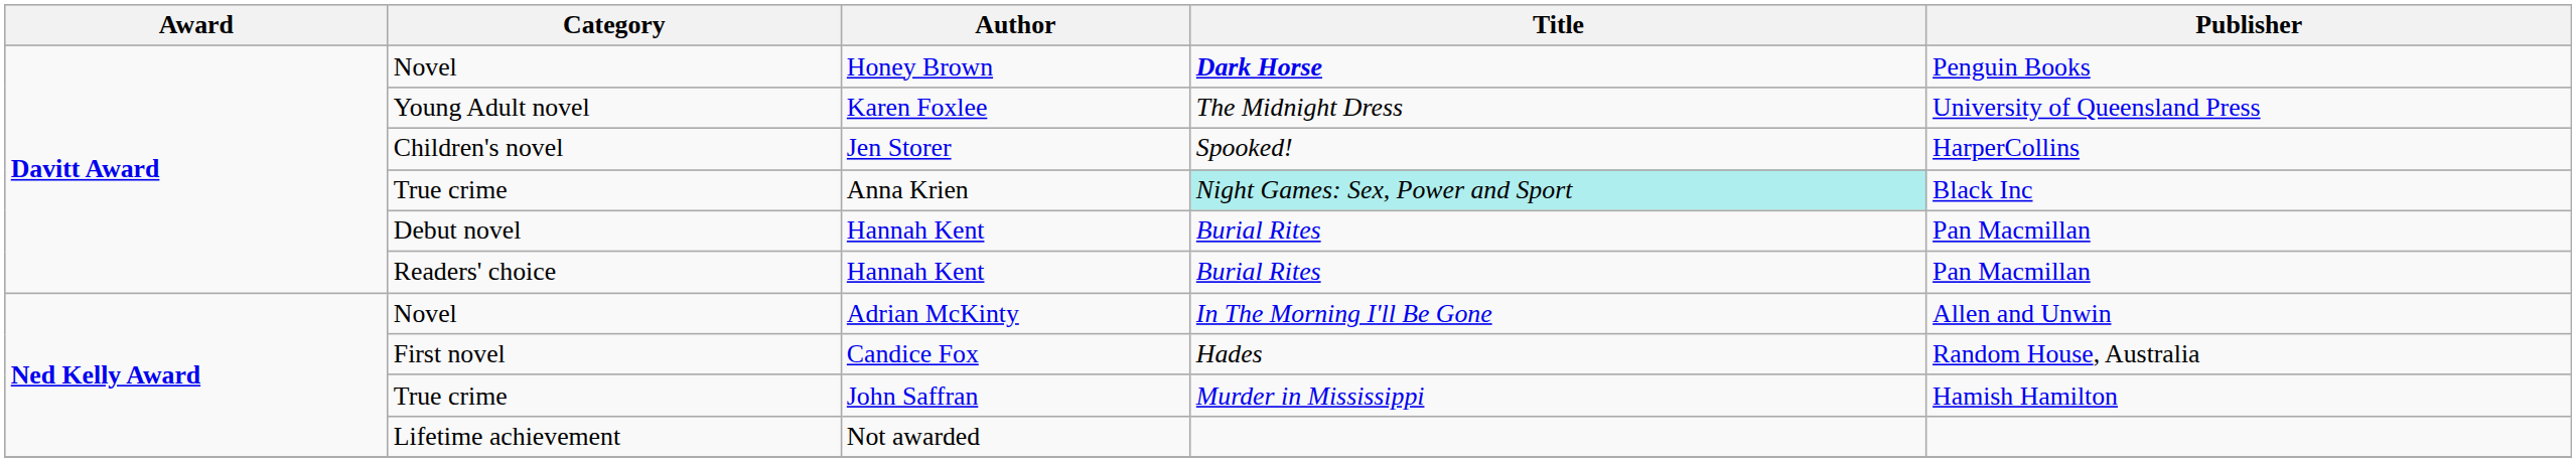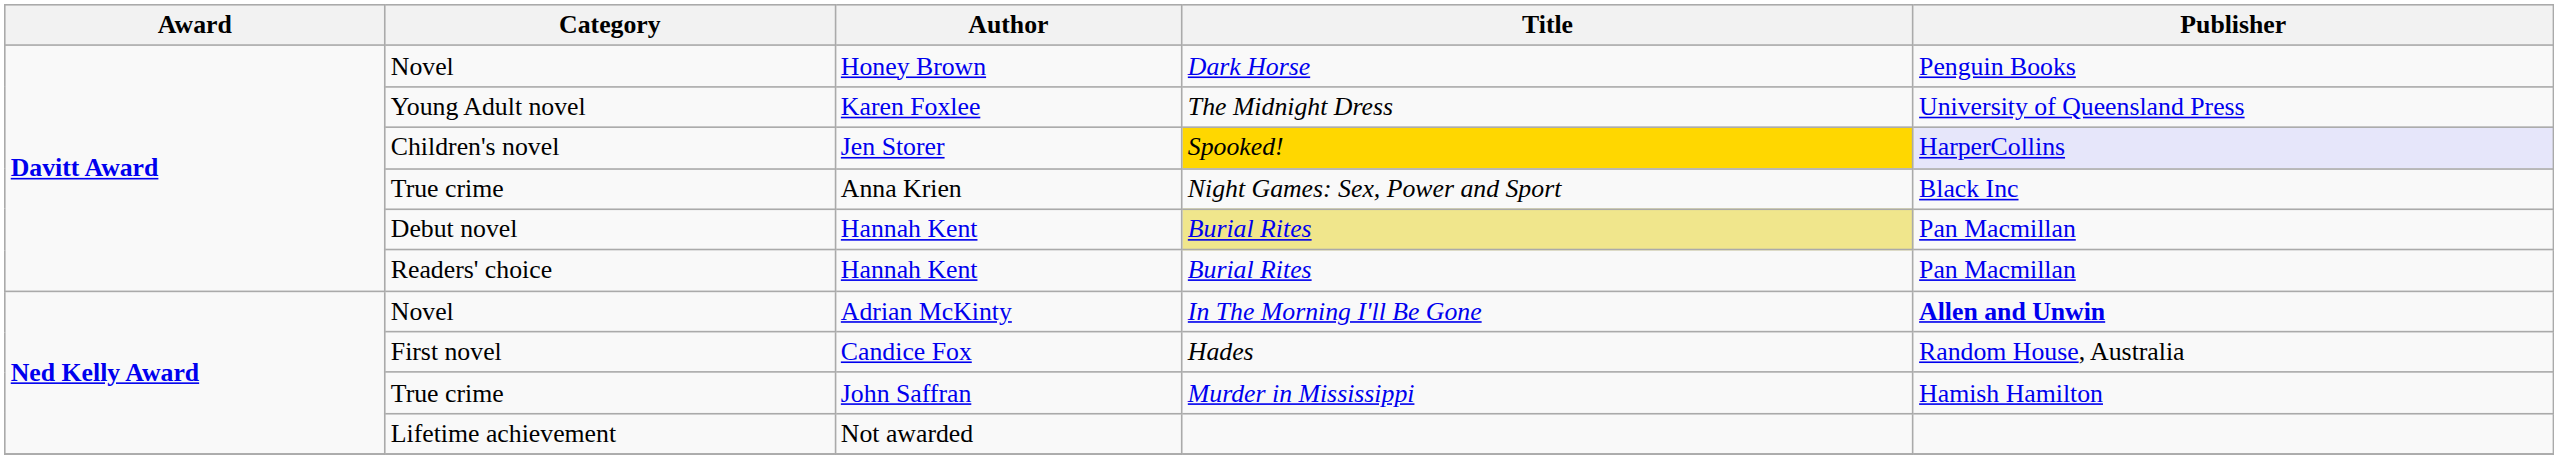Honey Brown | Title: bold -> normal
Jen Storer | Title: no background -> gold background
Jen Storer | Publisher: no background -> lavender background
Anna Krien | Title: paleturquoise background -> no background
Debut novel / Hannah Kent | Title: no background -> khaki background
Adrian McKinty | Publisher: normal -> bold
